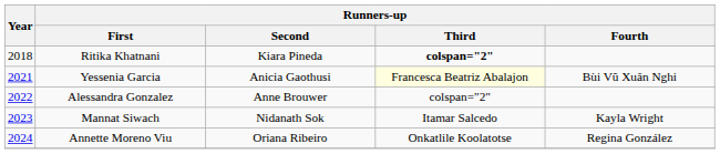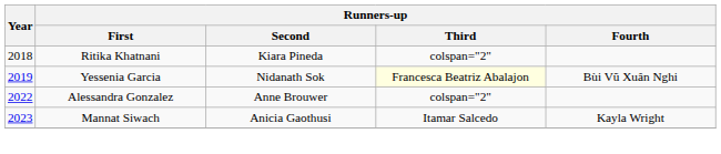Ritika Khatnani | Runners-up / Third: bold -> normal
Yessenia Garcia | Year: 2021 -> 2019
Yessenia Garcia | Runners-up / Second: Anicia Gaothusi -> Nidanath Sok
Mannat Siwach | Runners-up / Second: Nidanath Sok -> Anicia Gaothusi
- row: 2024 | Annette Moreno Viu | Oriana Ribeiro | Onkatlile Koolatotse | Regina González
